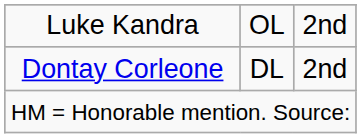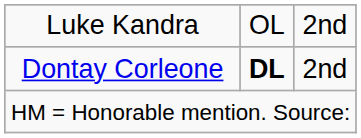Dontay Corleone | column 2: normal -> bold
